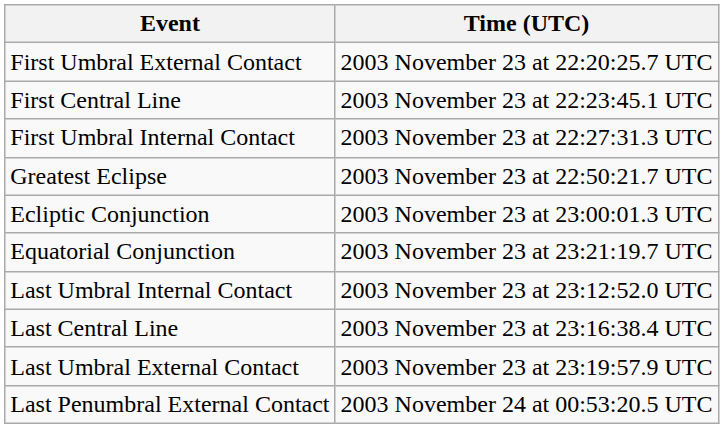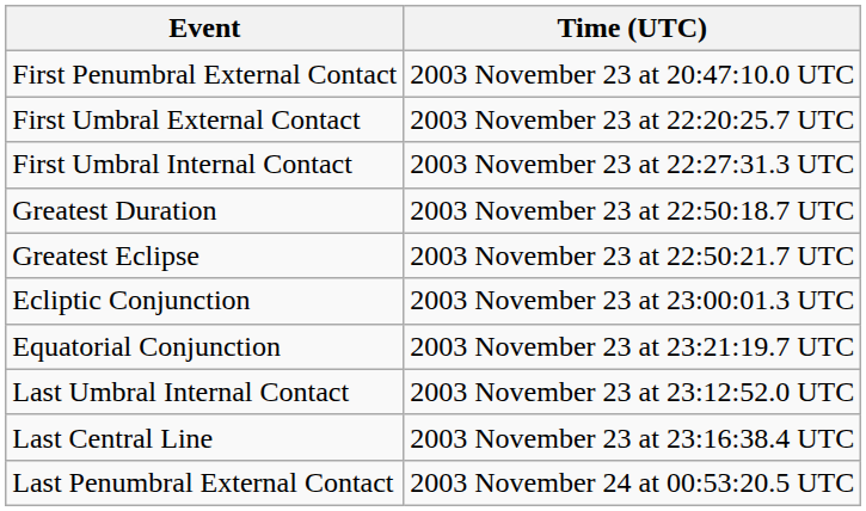+ row: First Penumbral External Contact | 2003 November 23 at 20:47:10.0 UTC
- row: First Central Line | 2003 November 23 at 22:23:45.1 UTC
+ row: Greatest Duration | 2003 November 23 at 22:50:18.7 UTC
- row: Last Umbral External Contact | 2003 November 23 at 23:19:57.9 UTC
